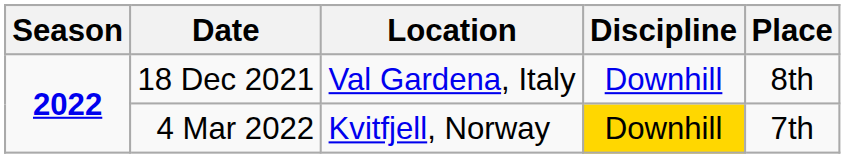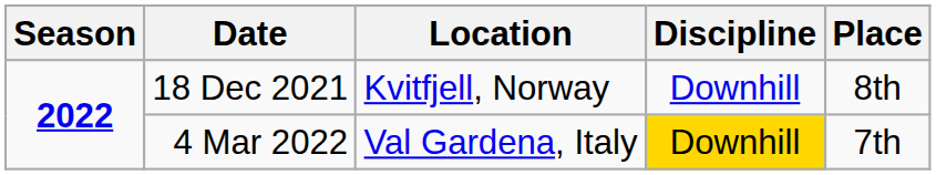18 Dec 2021 | Location: Val Gardena, Italy -> Kvitfjell, Norway
4 Mar 2022 | Location: Kvitfjell, Norway -> Val Gardena, Italy
